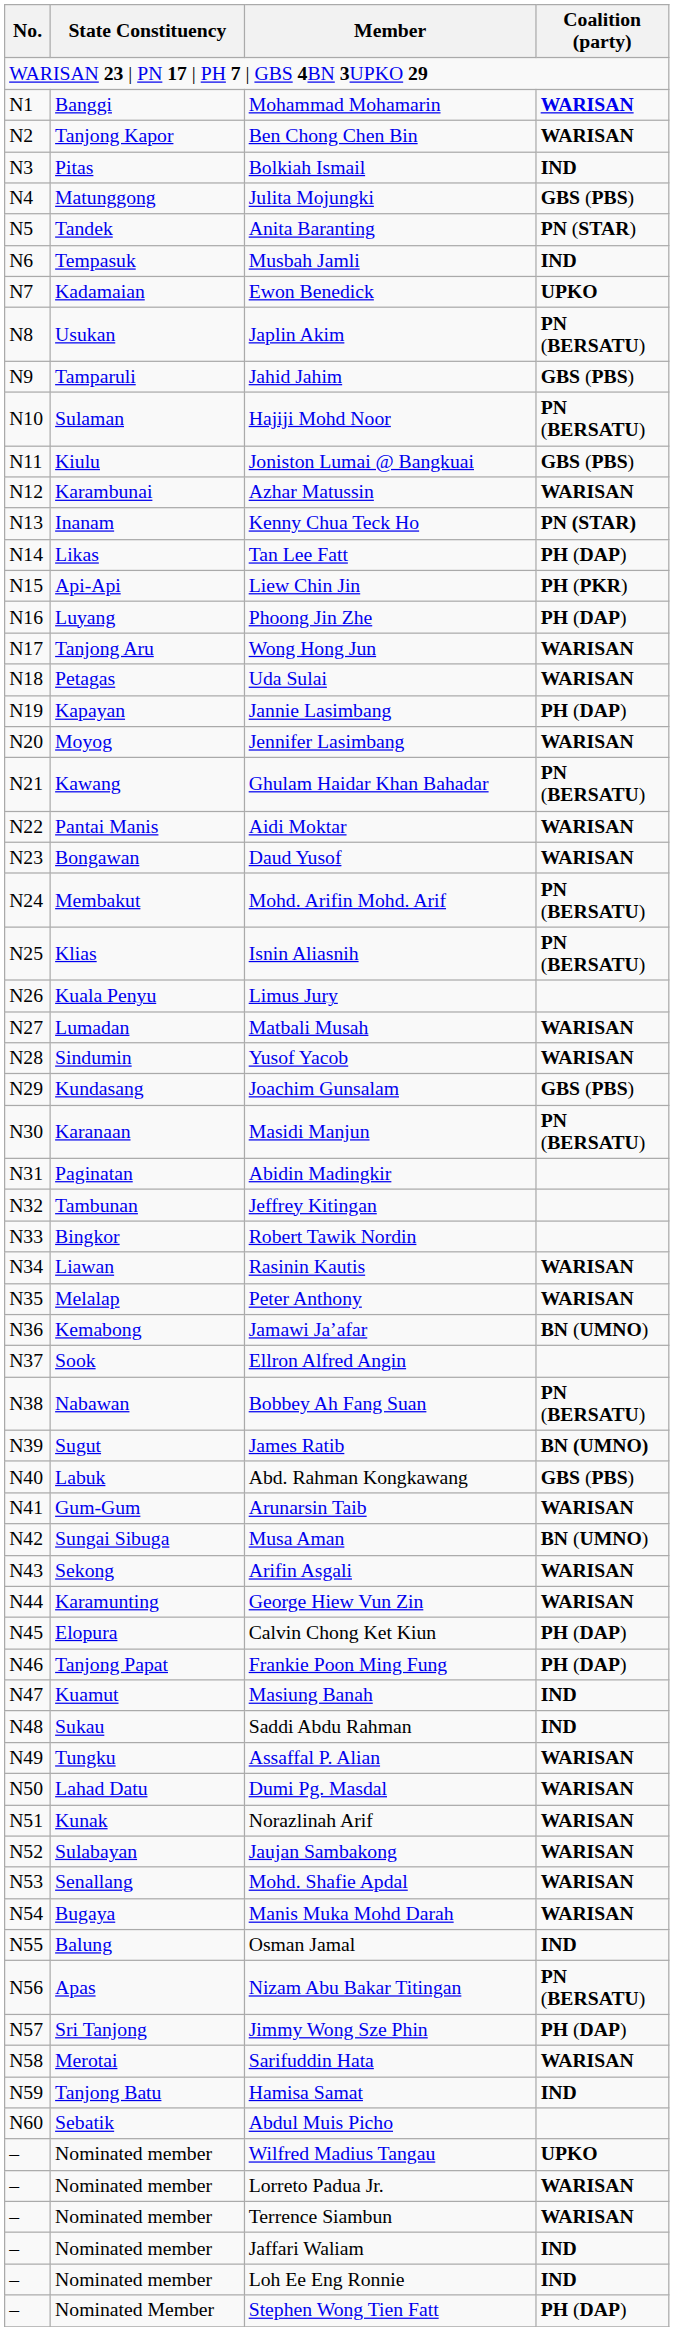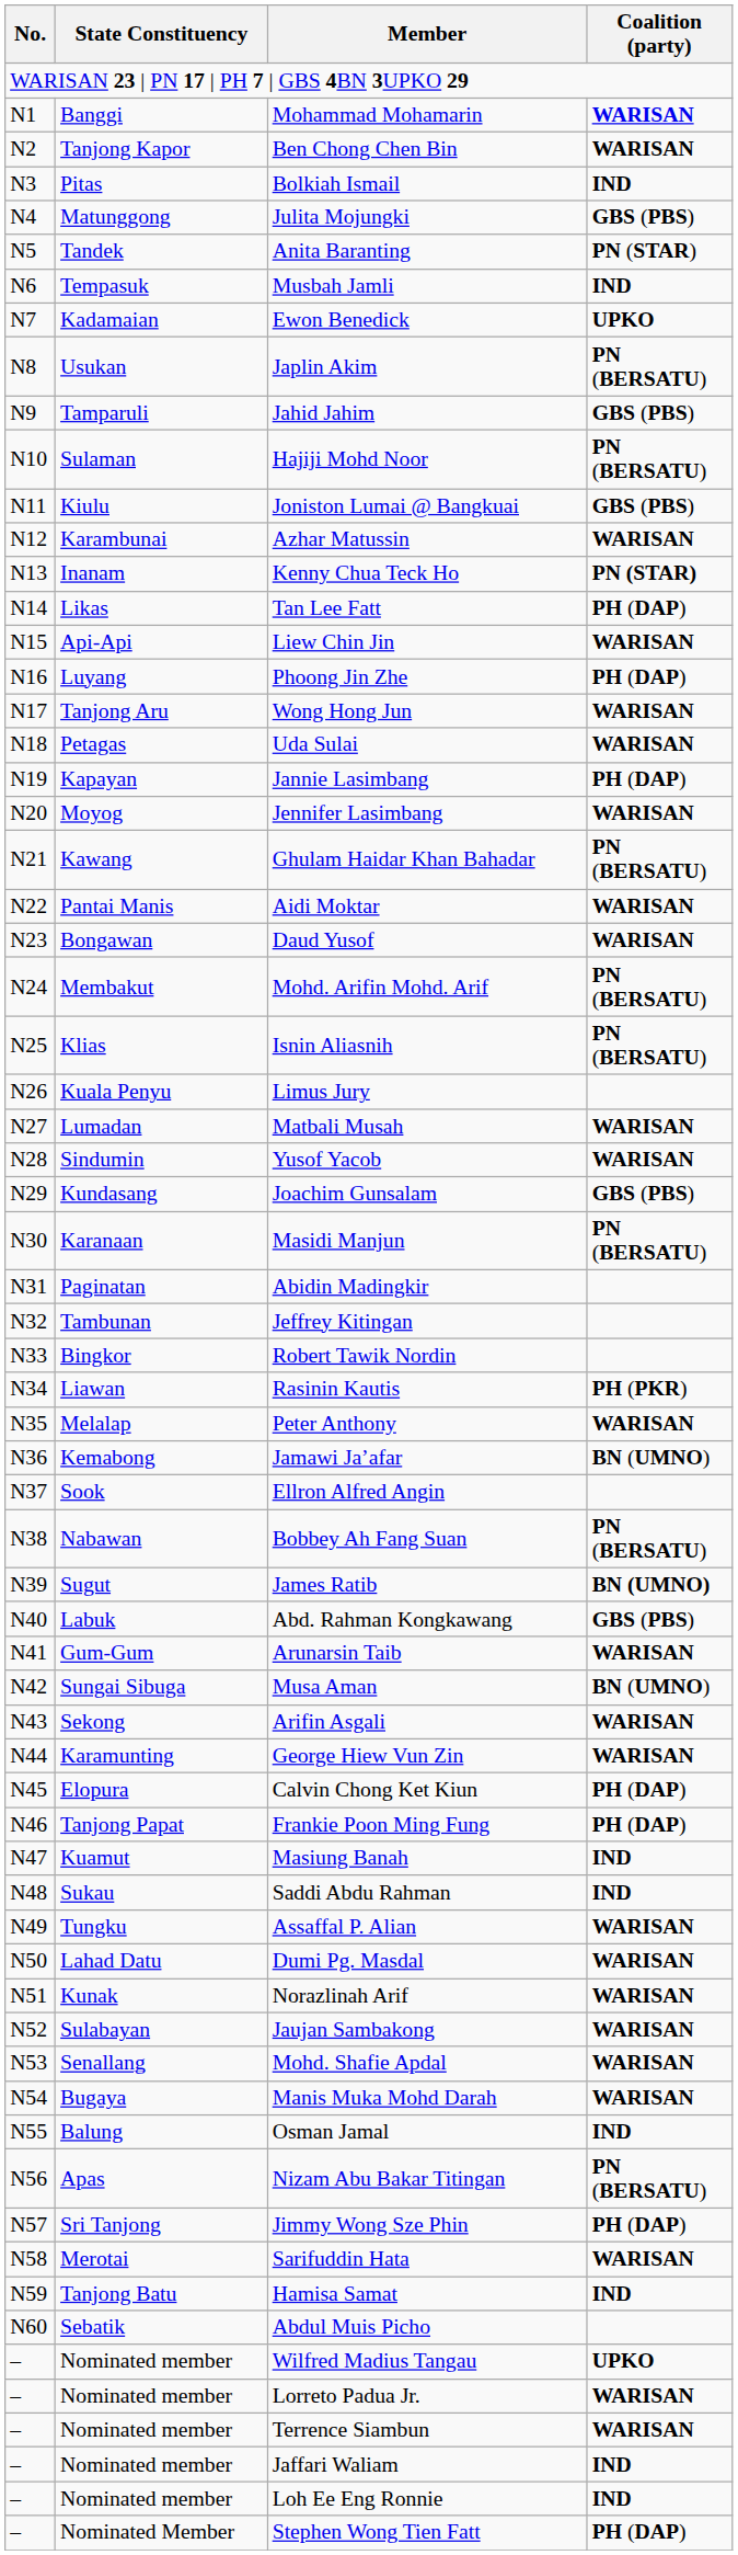Liew Chin Jin | Coalition (party): PH (PKR) -> WARISAN
Rasinin Kautis | Coalition (party): WARISAN -> PH (PKR)
